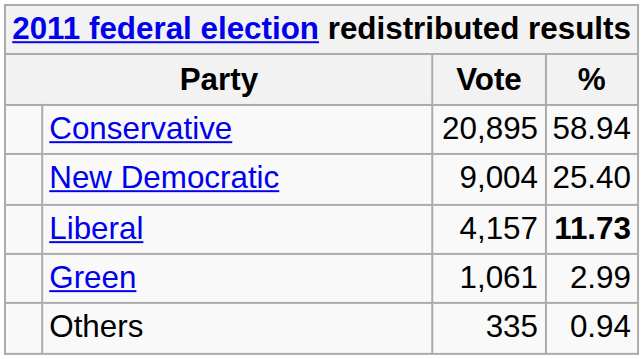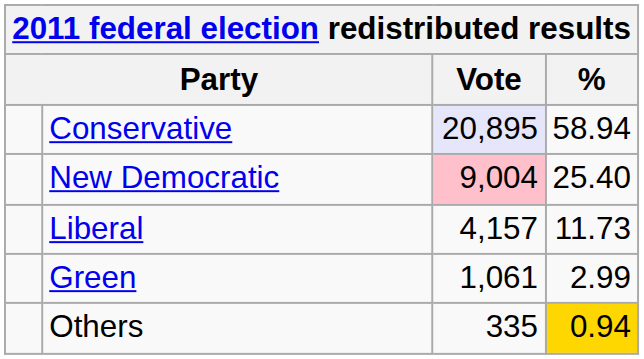Conservative | Vote: no background -> lavender background
New Democratic | Vote: no background -> pink background
Liberal | %: bold -> normal
Others | %: no background -> gold background
